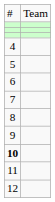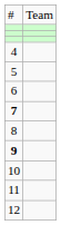row 8 | column 1: normal -> bold
row 10 | column 1: normal -> bold
row 11 | column 1: bold -> normal
